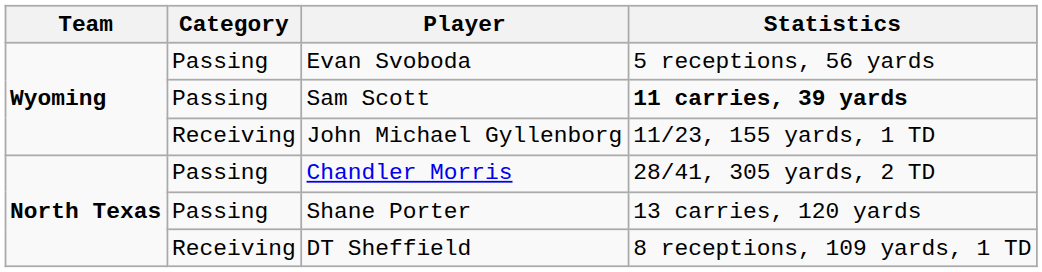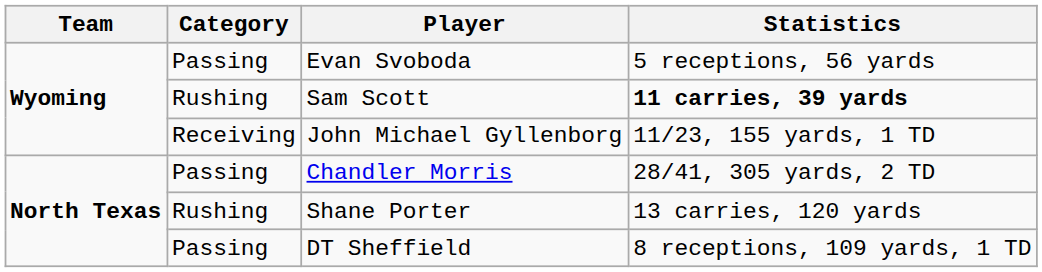Sam Scott | Category: Passing -> Rushing
Shane Porter | Category: Passing -> Rushing
DT Sheffield | Category: Receiving -> Passing
